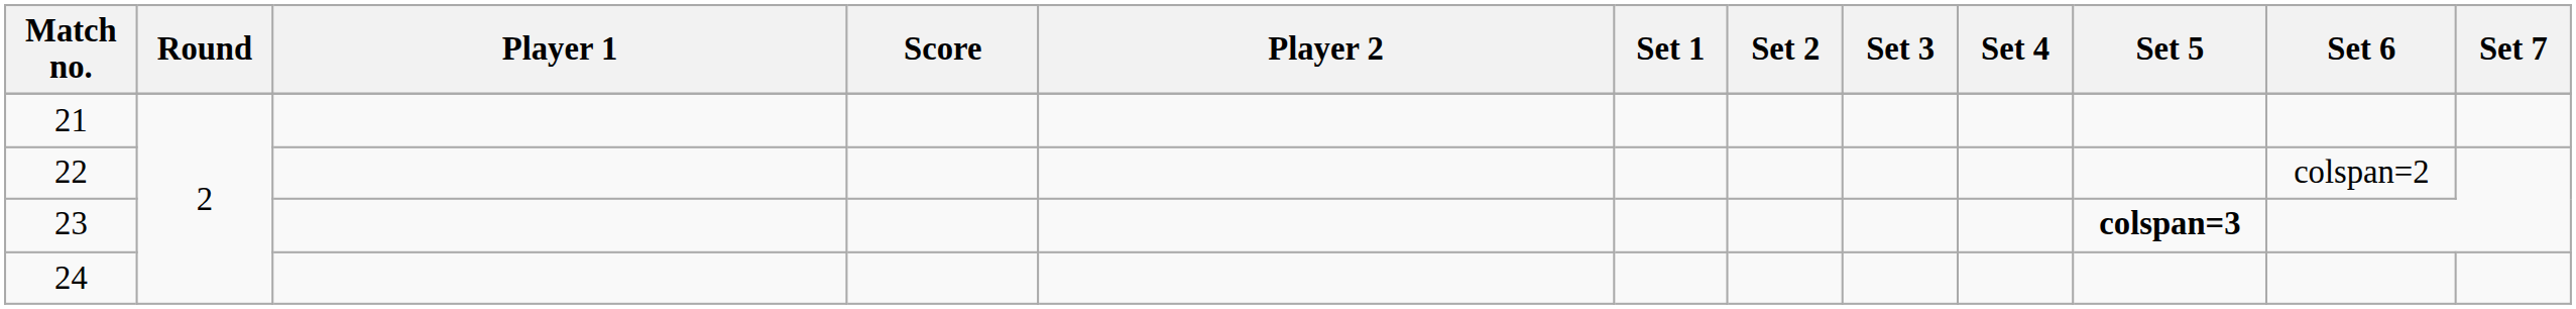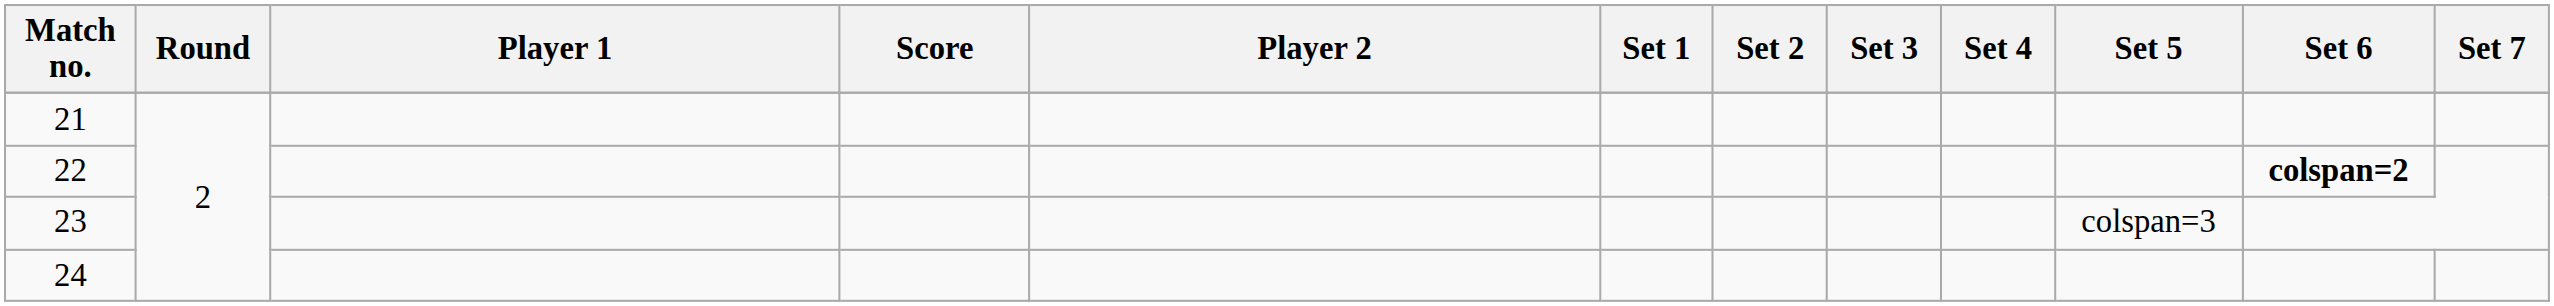22 | Set 6: normal -> bold
23 | Set 5: bold -> normal
